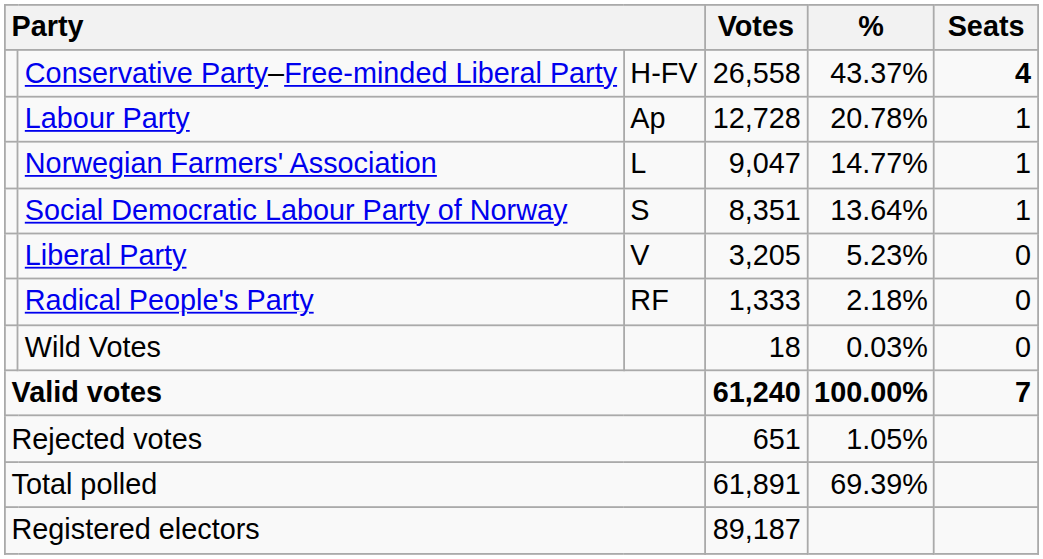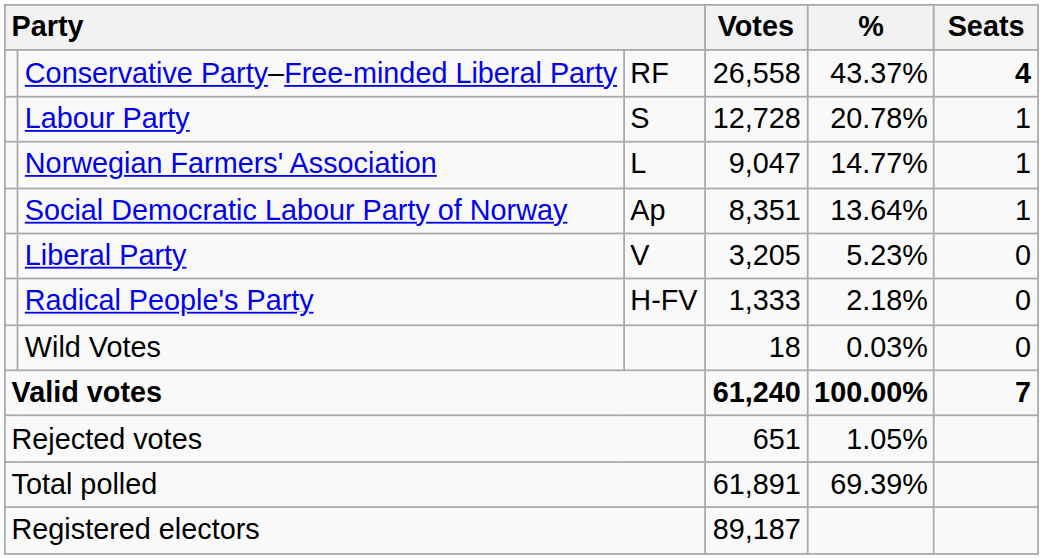Conservative Party–Free-minded Liberal Party | column 3: H-FV -> RF
Labour Party | column 3: Ap -> S
Social Democratic Labour Party of Norway | column 3: S -> Ap
Radical People's Party | column 3: RF -> H-FV
